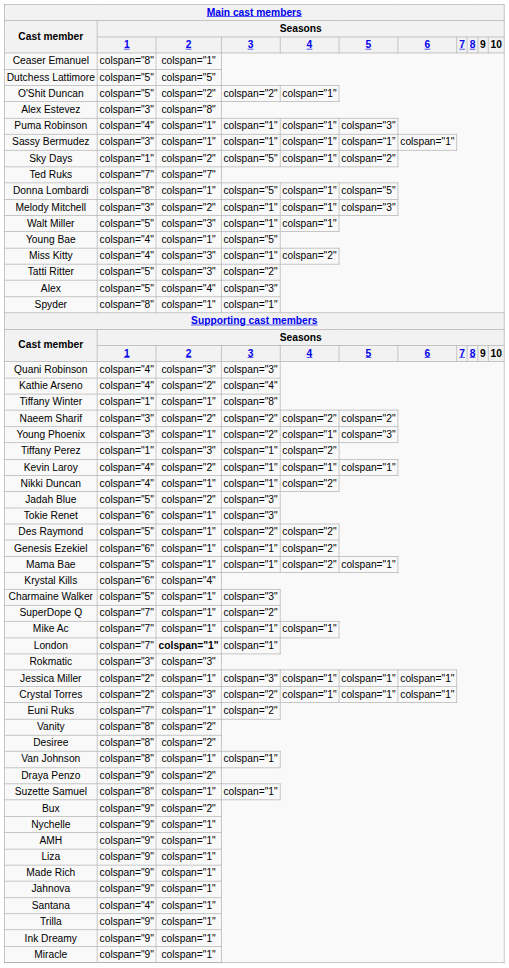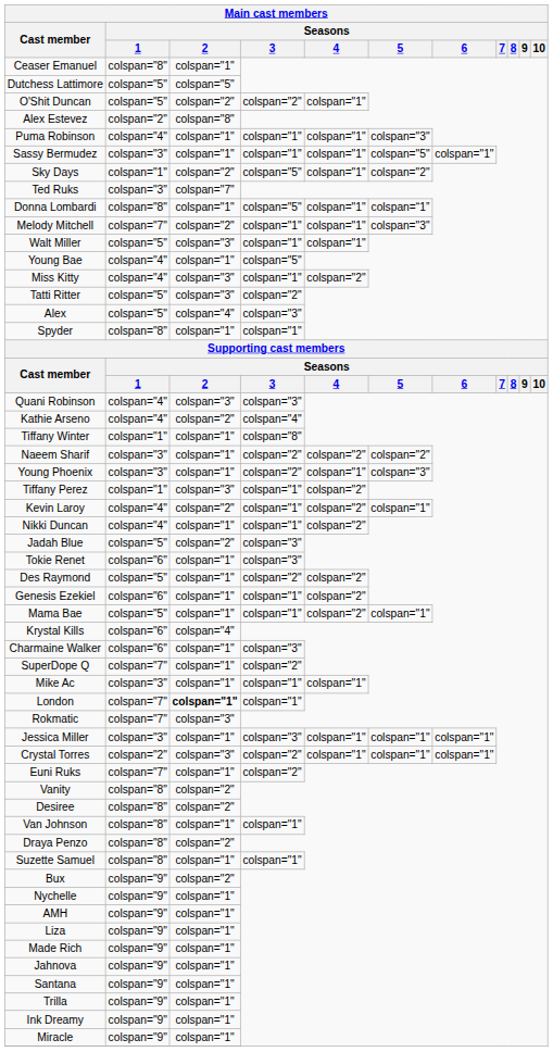Alex Estevez | Seasons / 1: colspan="3" -> colspan="2"
Sassy Bermudez | Seasons / 5: colspan=“1” -> colspan="5"
Ted Ruks | Seasons / 1: colspan="7" -> colspan="3"
Donna Lombardi | Seasons / 5: colspan="5" -> colspan=“1”
Melody Mitchell | Seasons / 1: colspan="3" -> colspan="7"
Naeem Sharif | Seasons / 2: colspan="2" -> colspan="1"
Kevin Laroy | Seasons / 4: colspan="1" -> colspan="2"
Charmaine Walker | Seasons / 1: colspan="5" -> colspan="6"
Mike Ac | Seasons / 1: colspan="7" -> colspan="3"
Rokmatic | Seasons / 1: colspan="3" -> colspan="7"
Jessica Miller | Seasons / 1: colspan="2" -> colspan="3"
Draya Penzo | Seasons / 1: colspan="9" -> colspan="8"
Santana | Seasons / 1: colspan="4" -> colspan="9"
